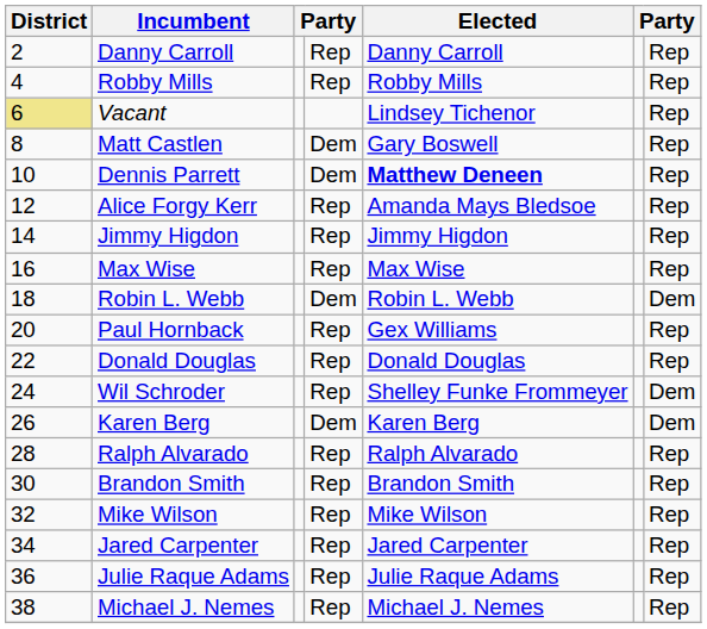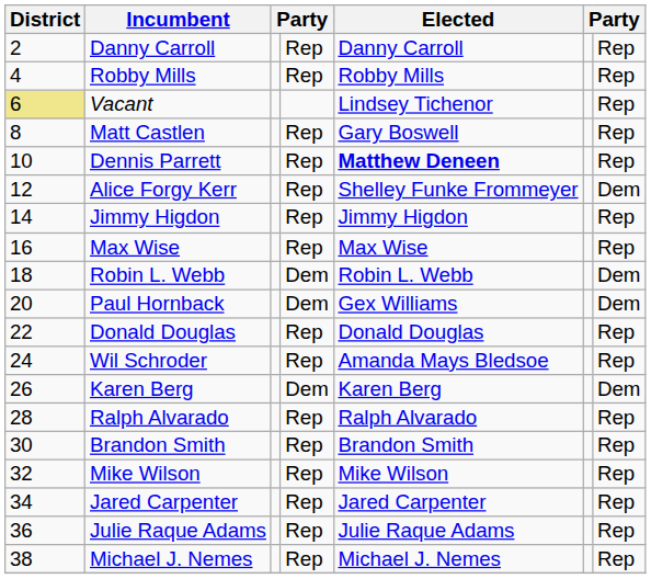Matt Castlen | column 4: Dem -> Rep
Dennis Parrett | column 4: Dem -> Rep
Alice Forgy Kerr | Elected: Amanda Mays Bledsoe -> Shelley Funke Frommeyer
Alice Forgy Kerr | column 7: Rep -> Dem
Paul Hornback | column 4: Rep -> Dem
Paul Hornback | column 7: Rep -> Dem
Wil Schroder | Elected: Shelley Funke Frommeyer -> Amanda Mays Bledsoe
Wil Schroder | column 7: Dem -> Rep
